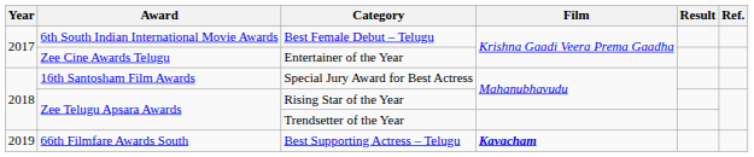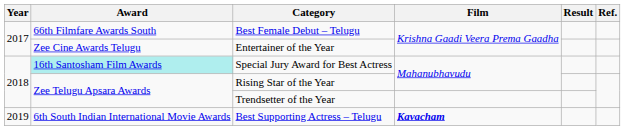Best Female Debut – Telugu | Award: 6th South Indian International Movie Awards -> 66th Filmfare Awards South
Special Jury Award for Best Actress | Award: no background -> paleturquoise background
Best Supporting Actress – Telugu | Award: 66th Filmfare Awards South -> 6th South Indian International Movie Awards
